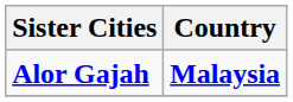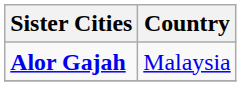Alor Gajah | Country: bold -> normal
